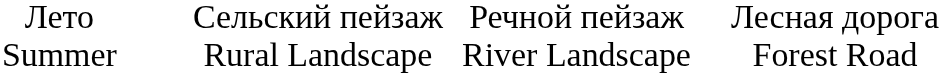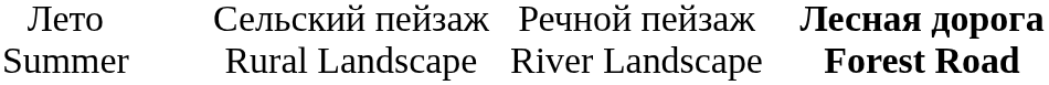Лето Summer | column 4: normal -> bold
